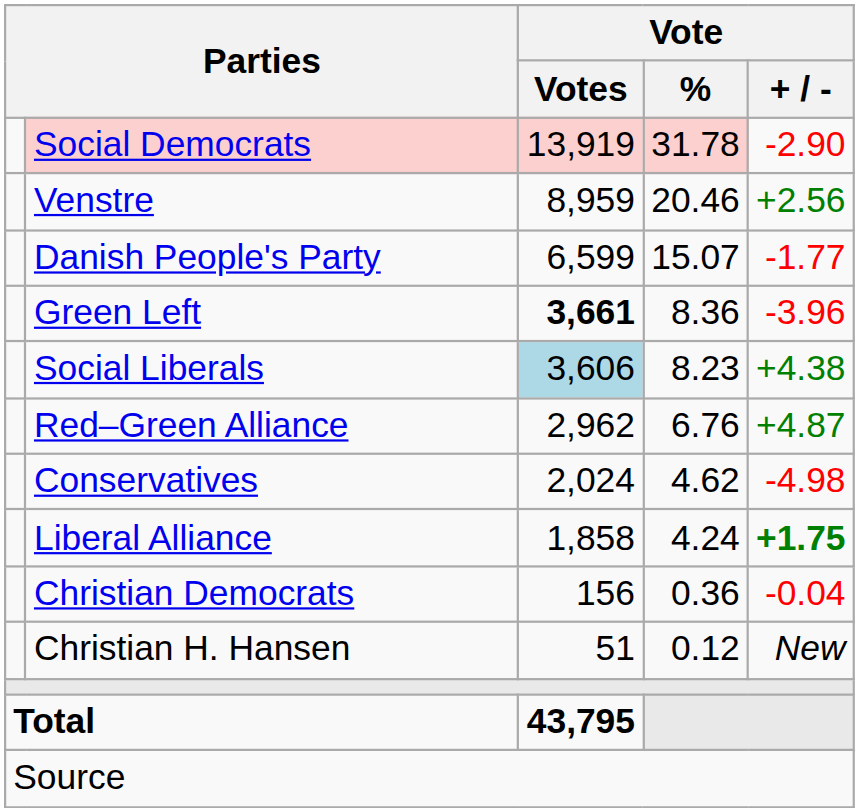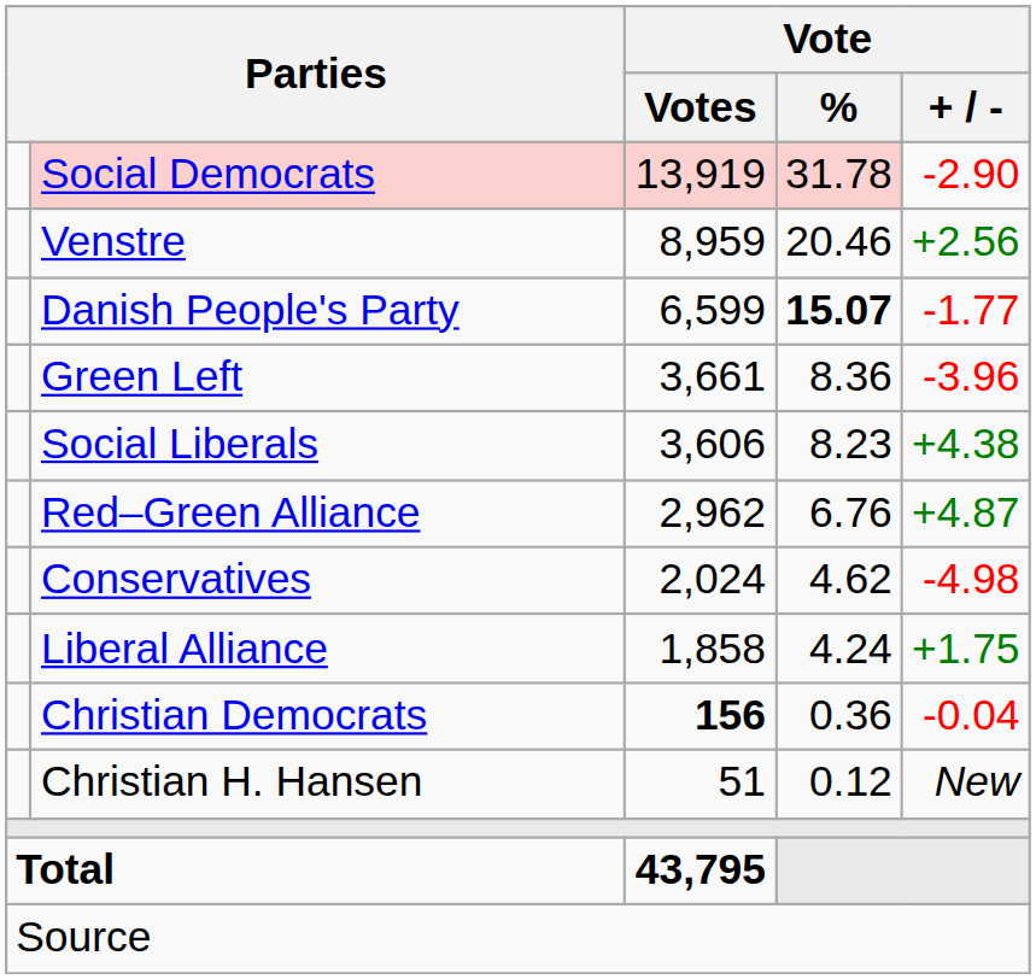Danish People's Party | Vote / %: normal -> bold
Green Left | Vote / Votes: bold -> normal
Social Liberals | Vote / Votes: lightblue background -> no background
Liberal Alliance | Vote / + / -: bold -> normal
Christian Democrats | Vote / Votes: normal -> bold
